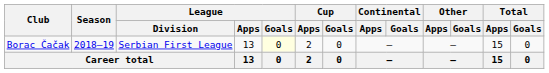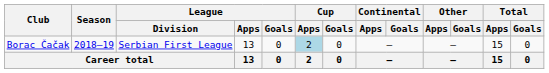Borac Čačak | League / Goals: lightyellow background -> no background
Borac Čačak | Cup / Apps: no background -> lightblue background
